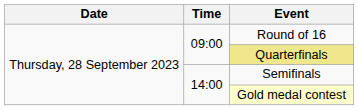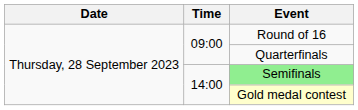Quarterfinals | Event: khaki background -> no background
Semifinals | Event: no background -> lightgreen background
